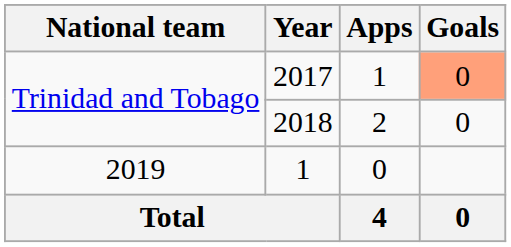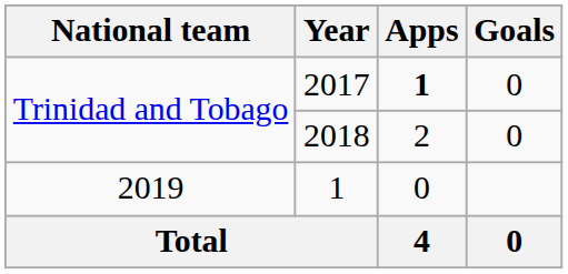2017 | Apps: normal -> bold
2017 | Goals: lightsalmon background -> no background
